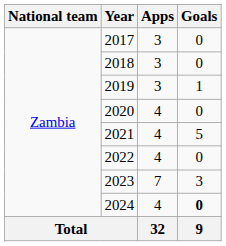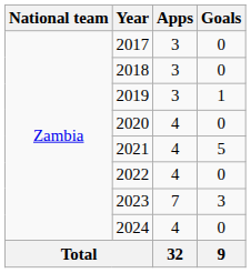2024 | Goals: bold -> normal
